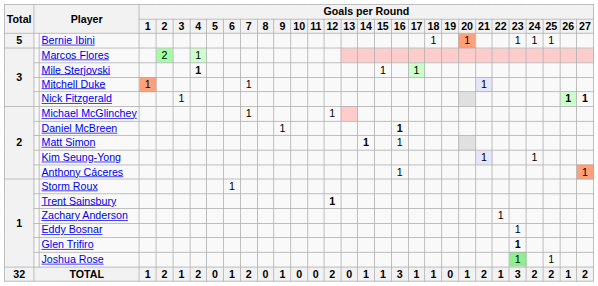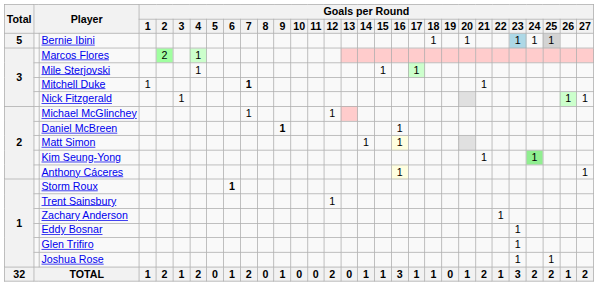Bernie Ibini | Goals per Round / 20: lightsalmon background -> no background
Bernie Ibini | Goals per Round / 23: no background -> lightblue background
Bernie Ibini | Goals per Round / 25: no background -> lightgrey background
Mile Sterjovski | Goals per Round / 4: bold -> normal
Mitchell Duke | Goals per Round / 1: lightsalmon background -> no background
Mitchell Duke | Goals per Round / 7: normal -> bold
Mitchell Duke | Goals per Round / 21: lavender background -> no background
Nick Fitzgerald | Goals per Round / 26: bold -> normal
Nick Fitzgerald | Goals per Round / 27: bold -> normal
Daniel McBreen | Goals per Round / 9: normal -> bold
Daniel McBreen | Goals per Round / 16: bold -> normal
Matt Simon | Goals per Round / 14: bold -> normal
Matt Simon | Goals per Round / 16: no background -> lightyellow background
Kim Seung-Yong | Goals per Round / 21: lavender background -> no background
Kim Seung-Yong | Goals per Round / 24: no background -> lightgreen background
Anthony Cáceres | Goals per Round / 16: no background -> lightyellow background
Anthony Cáceres | Goals per Round / 27: lightsalmon background -> no background
Storm Roux | Goals per Round / 6: normal -> bold
Trent Sainsbury | Goals per Round / 12: bold -> normal
Glen Trifiro | Goals per Round / 23: bold -> normal
Joshua Rose | Goals per Round / 23: lightgreen background -> no background
